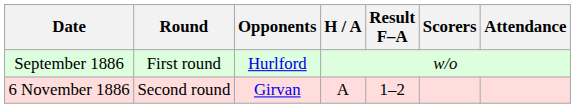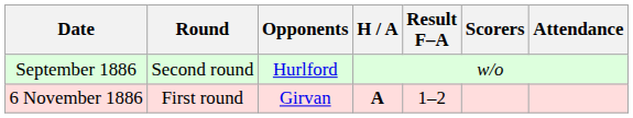September 1886 | Round: First round -> Second round
6 November 1886 | Round: Second round -> First round
6 November 1886 | H / A: normal -> bold
